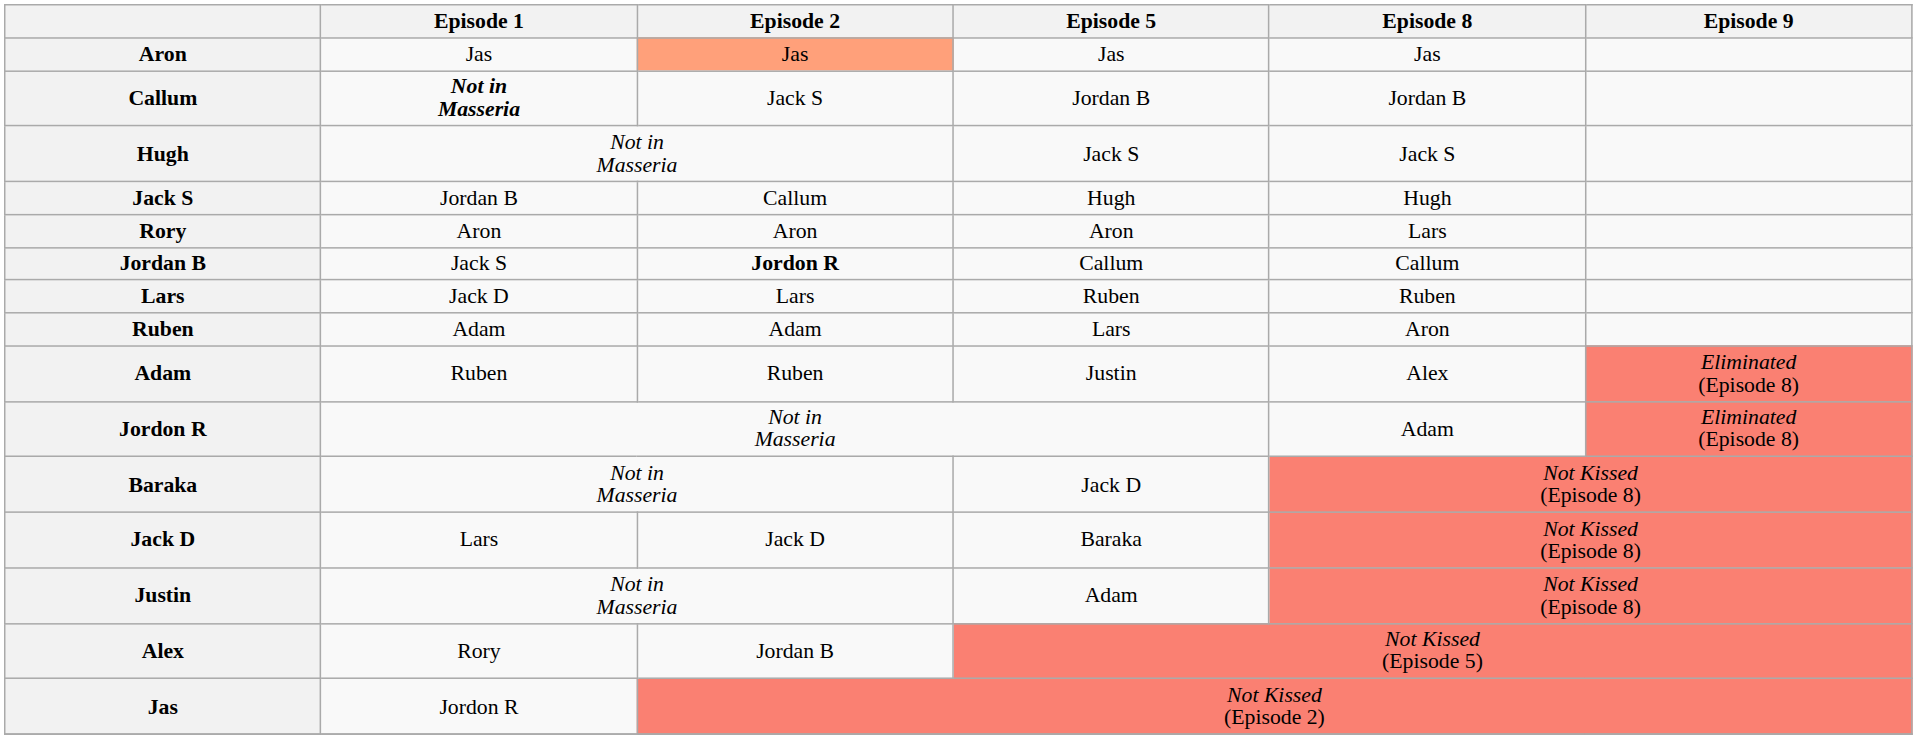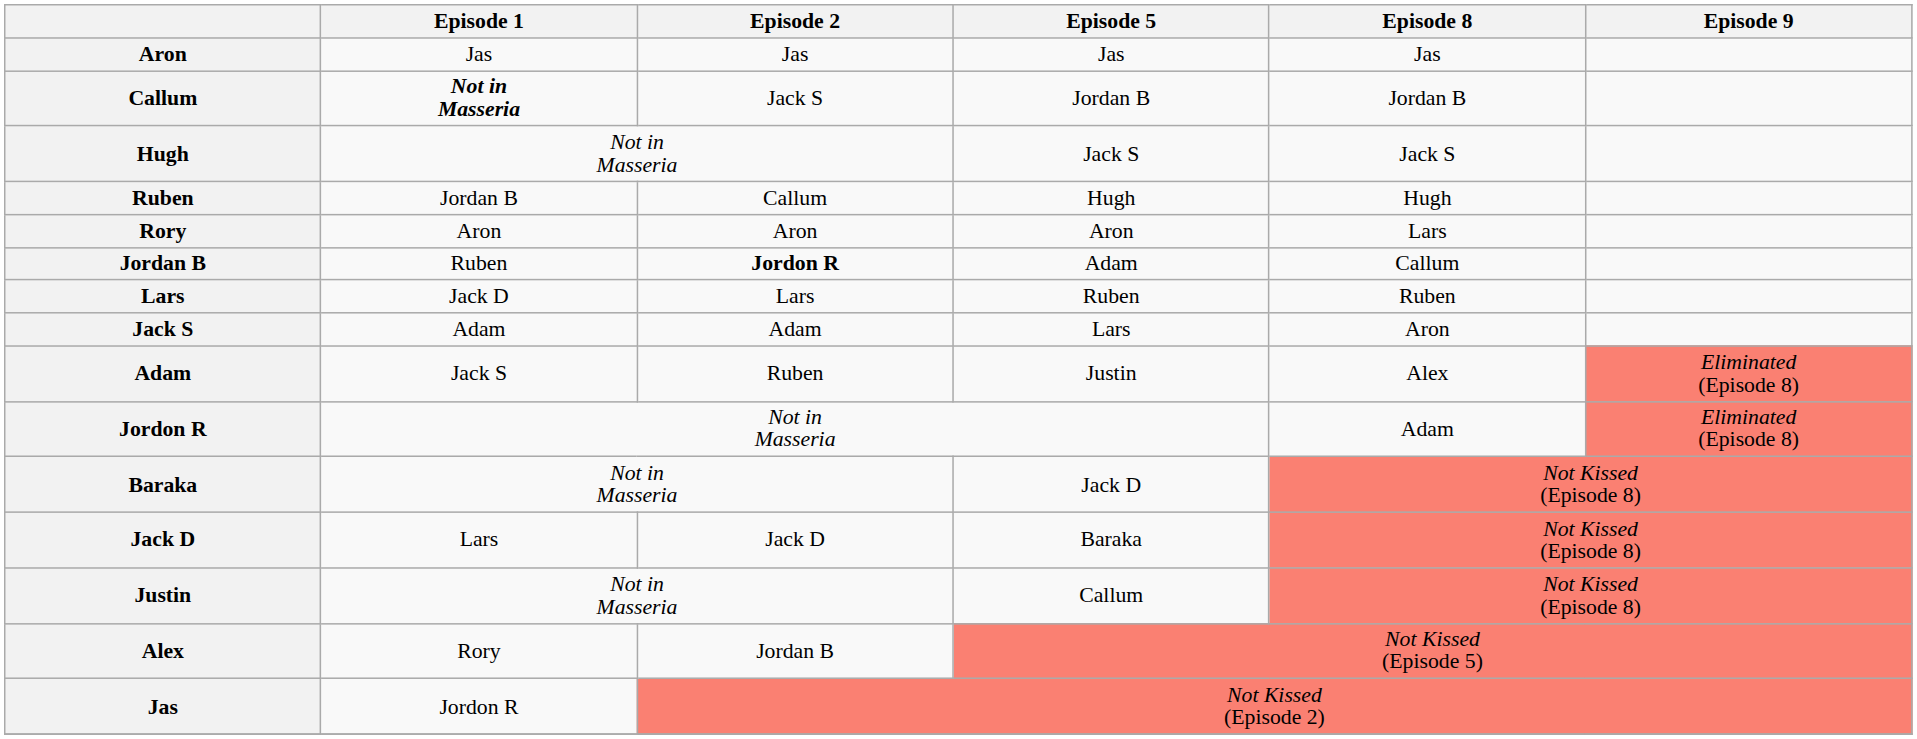row 2 | Episode 2: lightsalmon background -> no background
row 5 | column 1: Jack S -> Ruben
row 7 | Episode 1: Jack S -> Ruben
row 7 | Episode 5: Callum -> Adam
row 9 | column 1: Ruben -> Jack S
row 10 | Episode 1: Ruben -> Jack S
row 14 | Episode 5: Adam -> Callum
